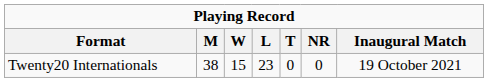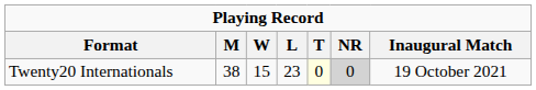Twenty20 Internationals | T: no background -> lightyellow background
Twenty20 Internationals | NR: no background -> lightgrey background
